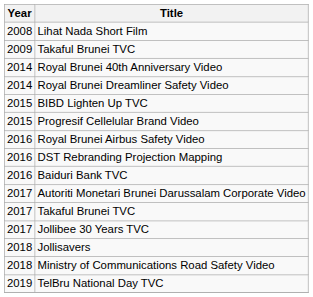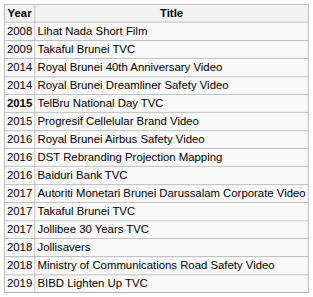row 6 | Year: normal -> bold
row 6 | Title: BIBD Lighten Up TVC -> TelBru National Day TVC
row 16 | Title: TelBru National Day TVC -> BIBD Lighten Up TVC
